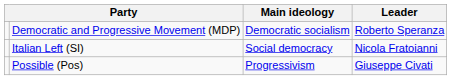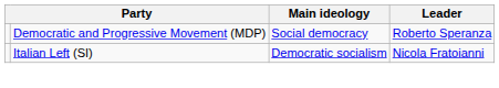Democratic and Progressive Movement (MDP) | Main ideology: Democratic socialism -> Social democracy
Italian Left (SI) | Main ideology: Social democracy -> Democratic socialism
- row: Possible (Pos) | Progressivism | Giuseppe Civati
